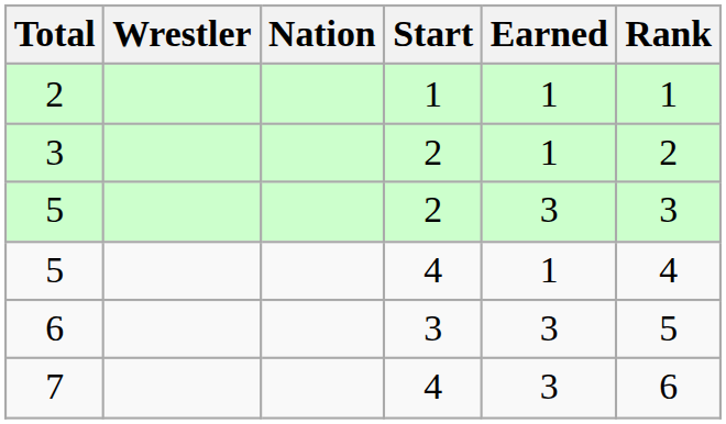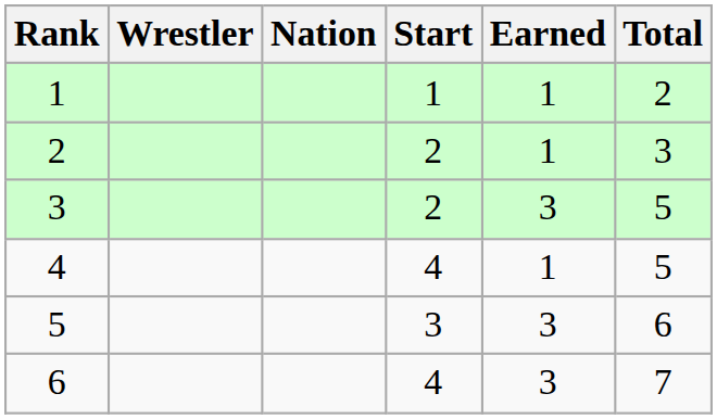columns swapped: Rank <-> Total
